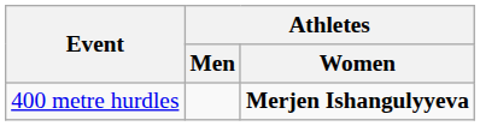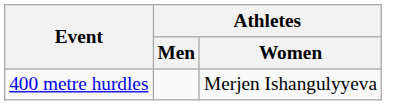400 metre hurdles | Athletes / Women: bold -> normal
